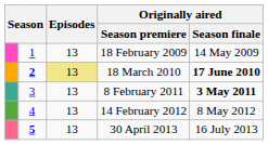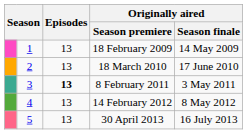18 March 2010 | column 2: bold -> normal
18 March 2010 | Episodes: khaki background -> no background
18 March 2010 | Originally aired / Season finale: bold -> normal
8 February 2011 | Episodes: normal -> bold
8 February 2011 | Originally aired / Season finale: bold -> normal
30 April 2013 | column 2: bold -> normal
